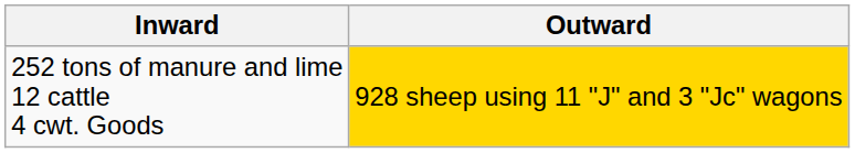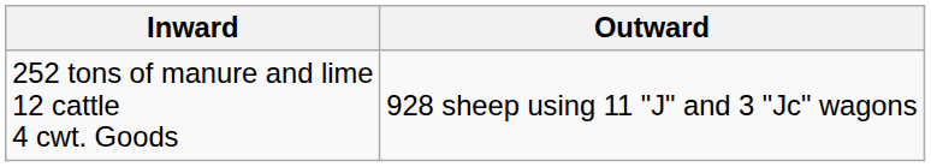252 tons of manure and lime 12 cattle 4 cwt. Goods | Outward: gold background -> no background
